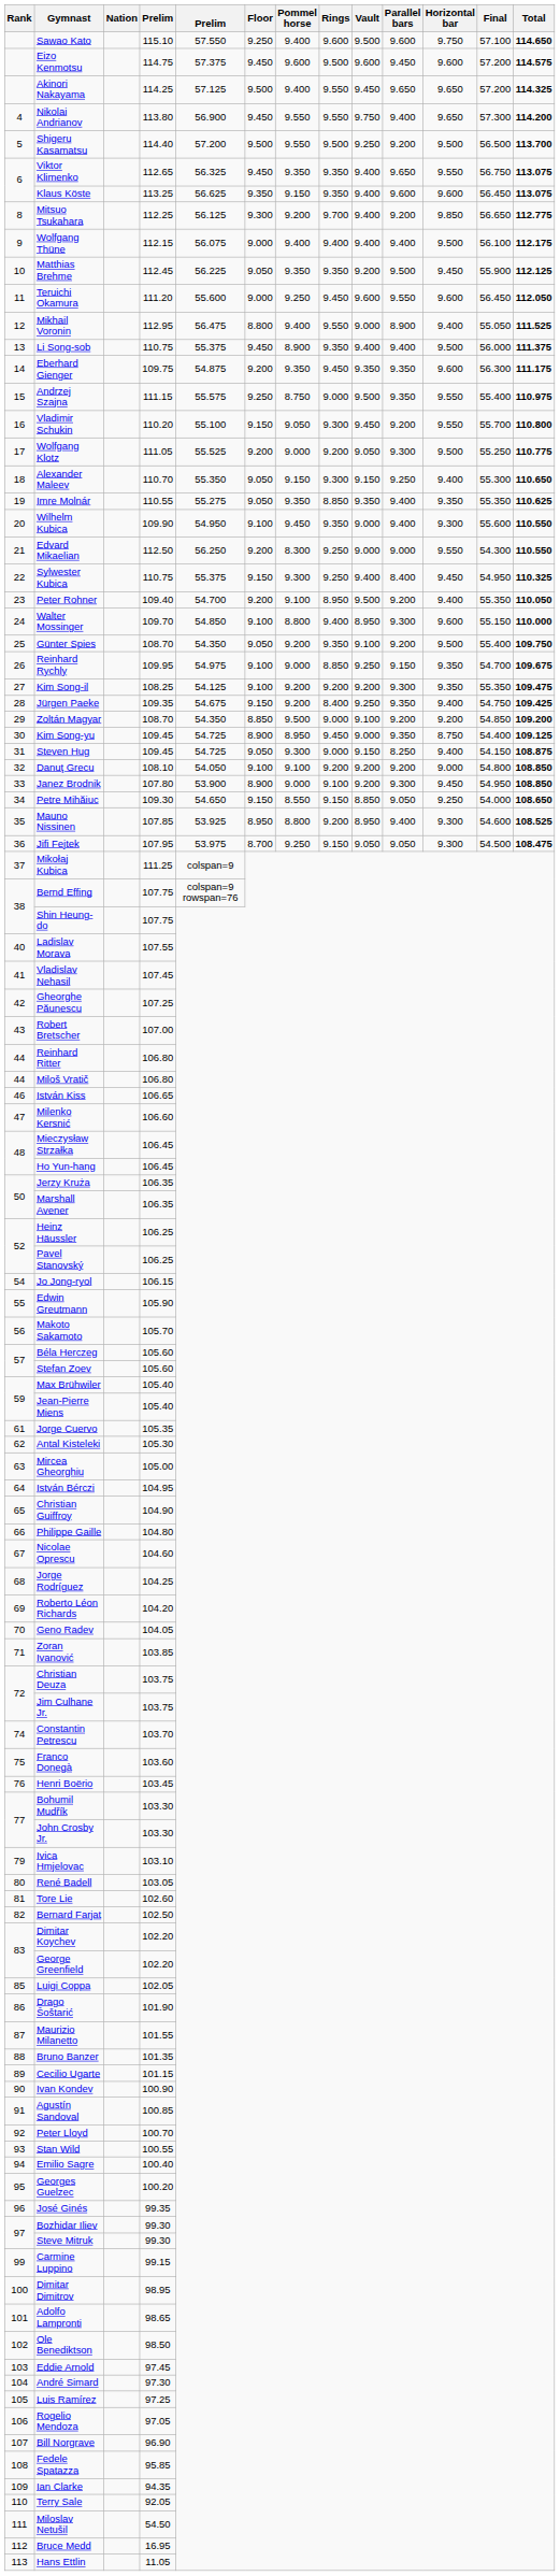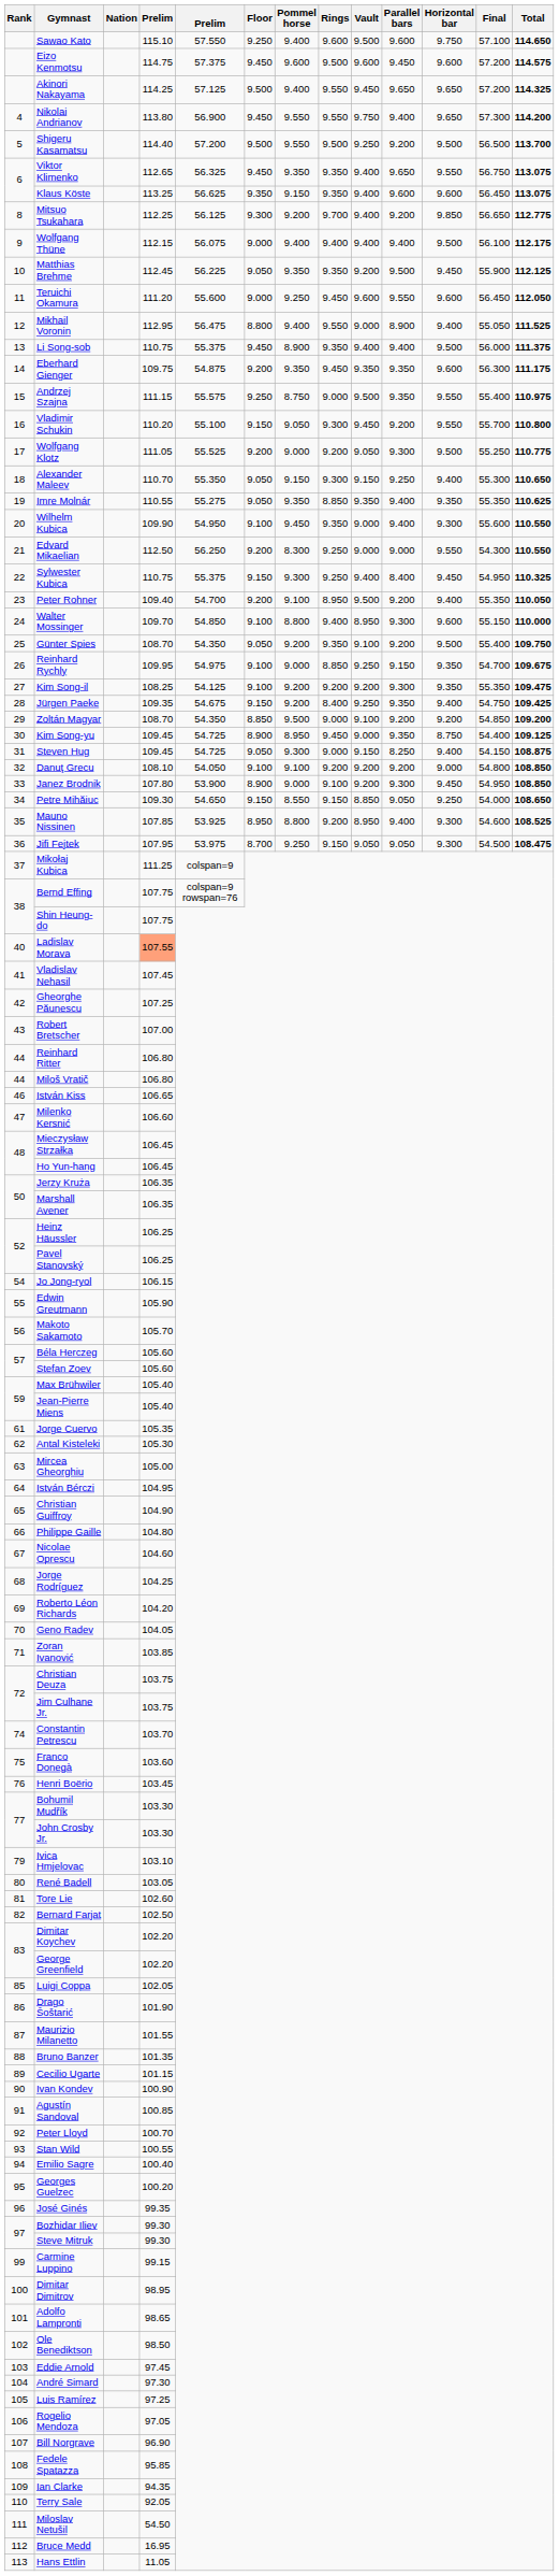Ladislav Morava | column 4: no background -> lightsalmon background
